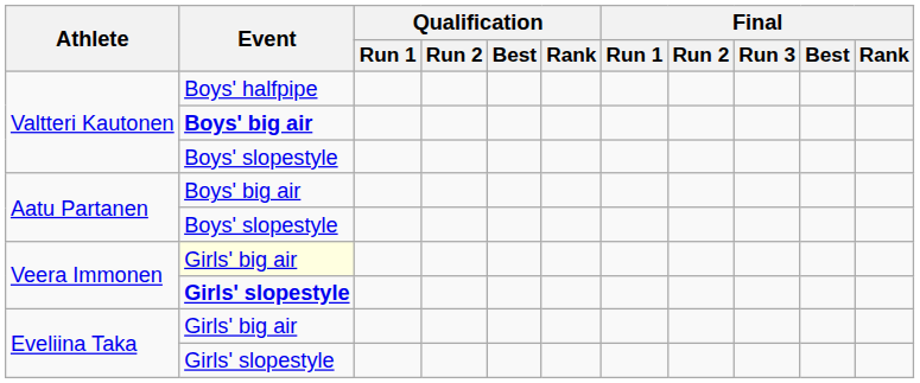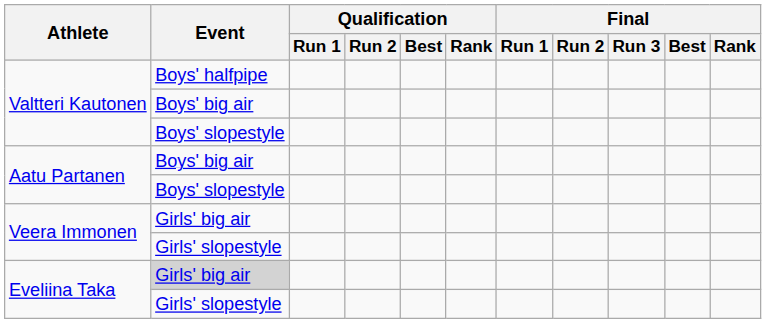Valtteri Kautonen / Boys' big air | Event: bold -> normal
Veera Immonen / Girls' big air | Event: lightyellow background -> no background
Veera Immonen / Girls' slopestyle | Event: bold -> normal
Eveliina Taka / Girls' big air | Event: no background -> lightgrey background
